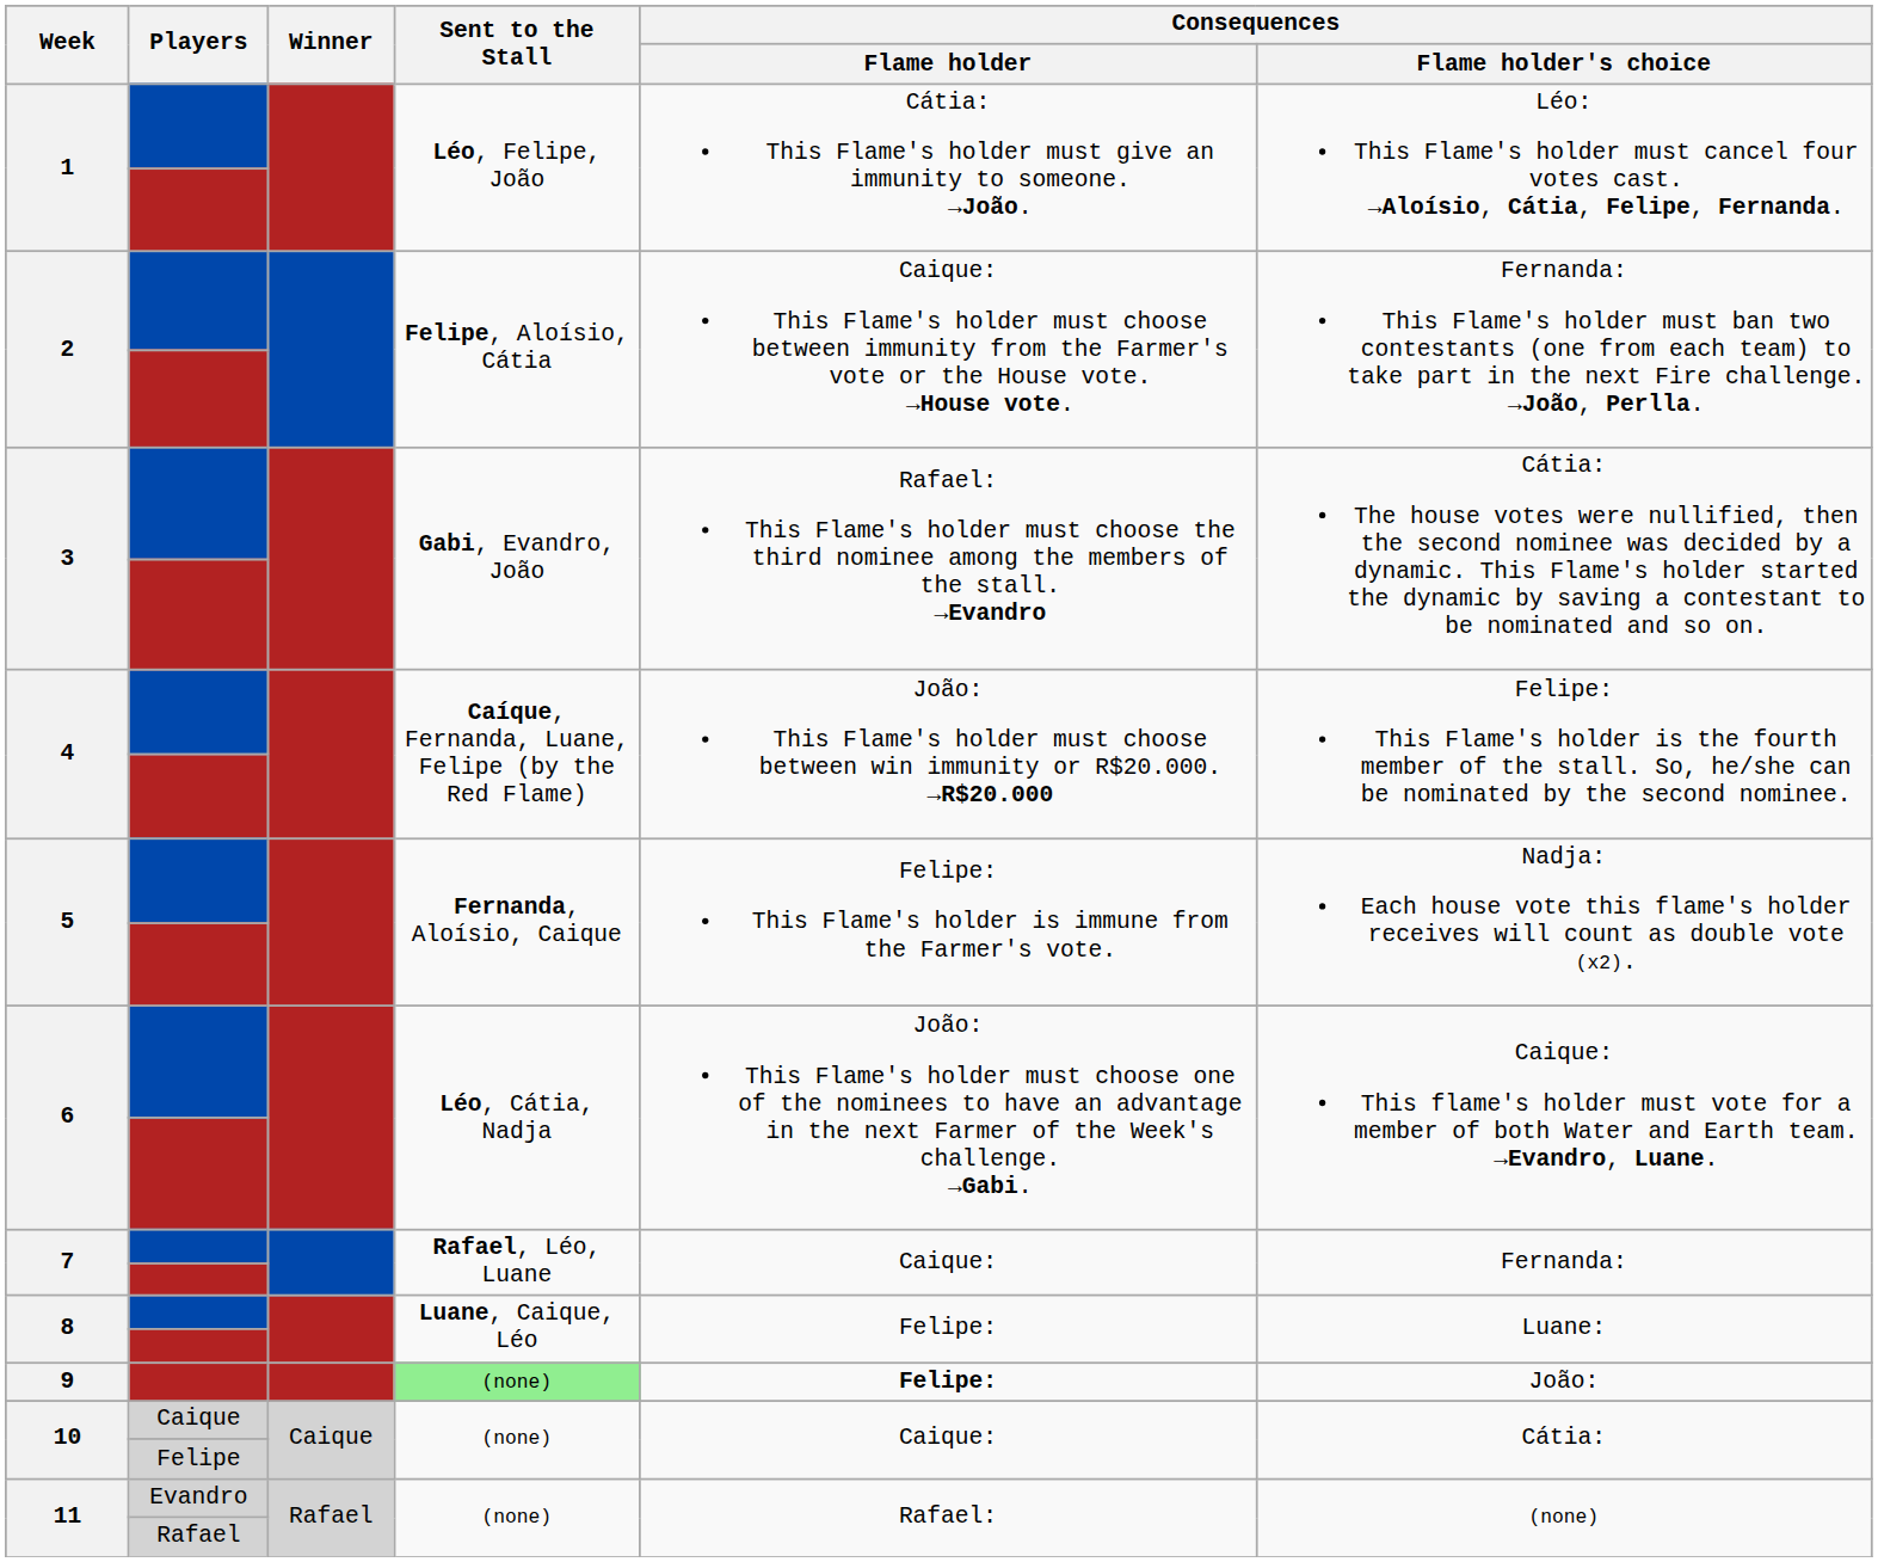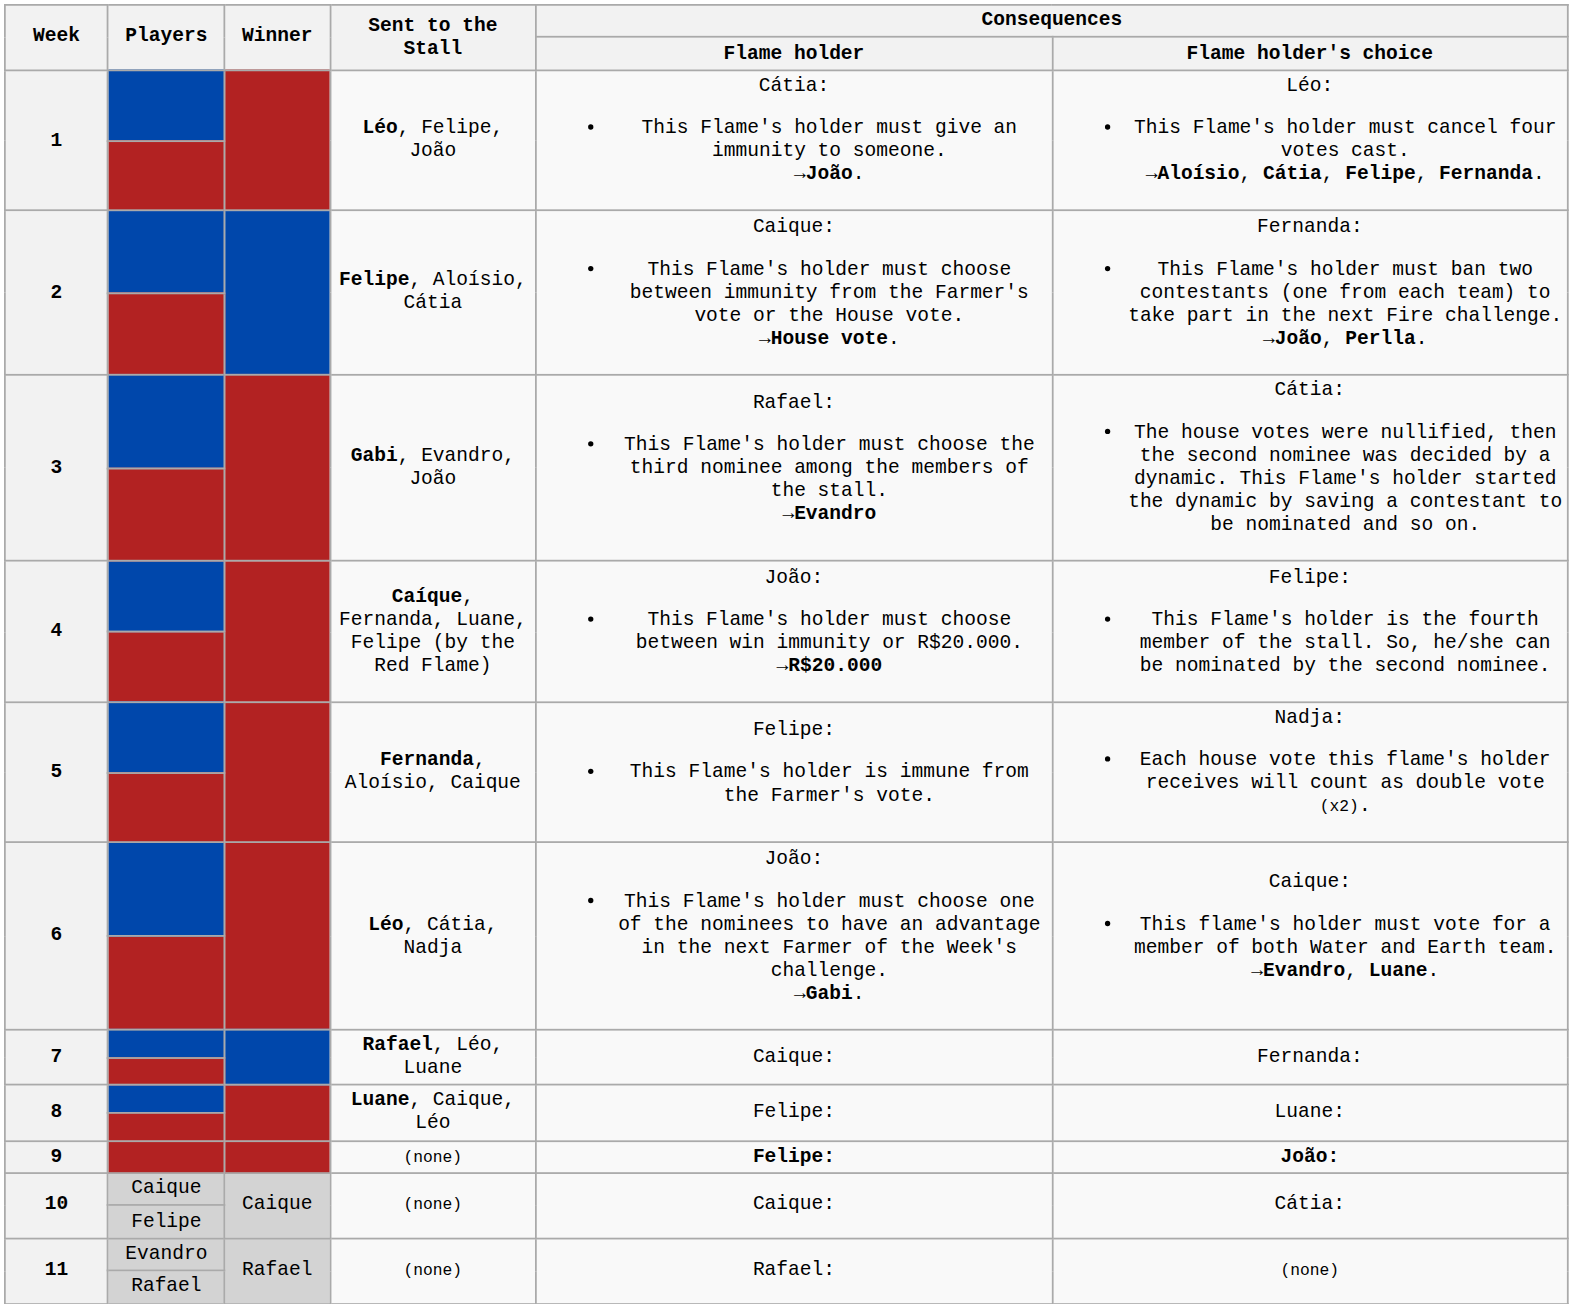9 | Sent to the Stall: lightgreen background -> no background
9 | Consequences / Flame holder's choice: normal -> bold
